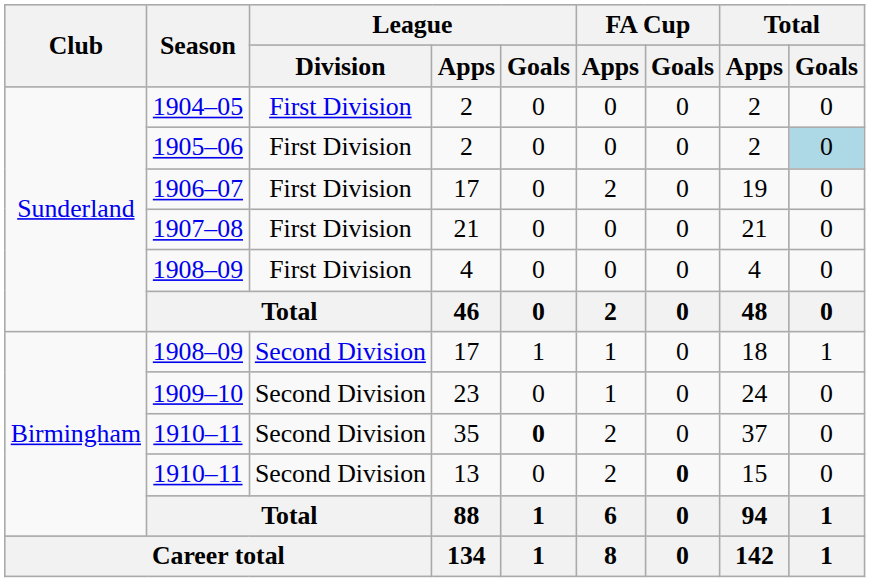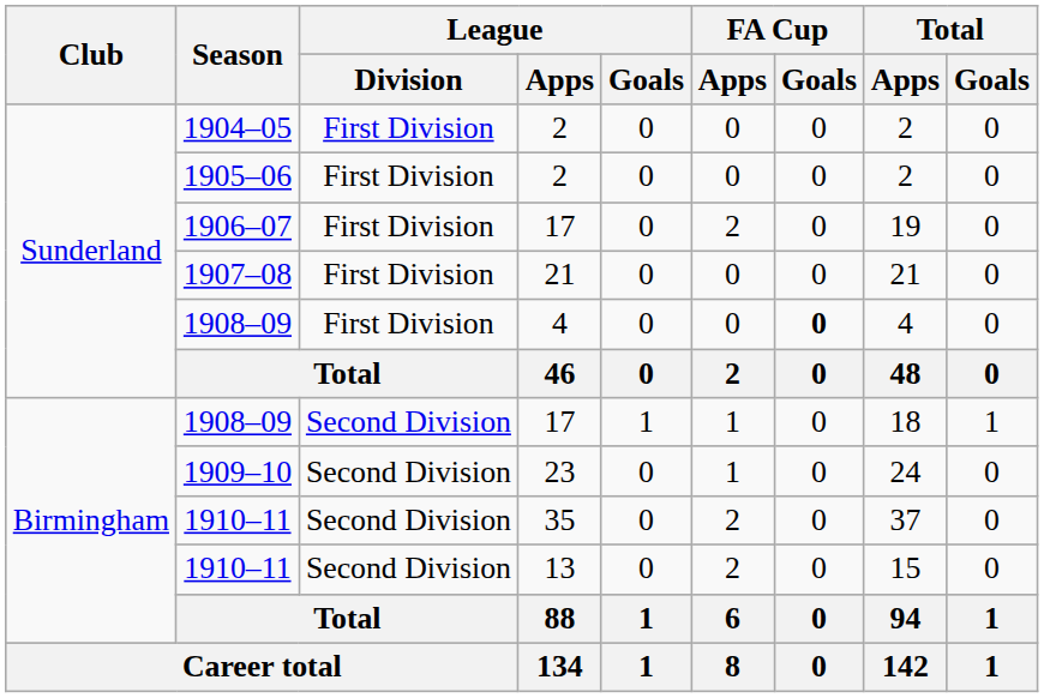1905–06 | Total / Goals: lightblue background -> no background
1908–09 / 4 | FA Cup / Goals: normal -> bold
1910–11 / 35 | League / Goals: bold -> normal
1910–11 / 13 | FA Cup / Goals: bold -> normal
